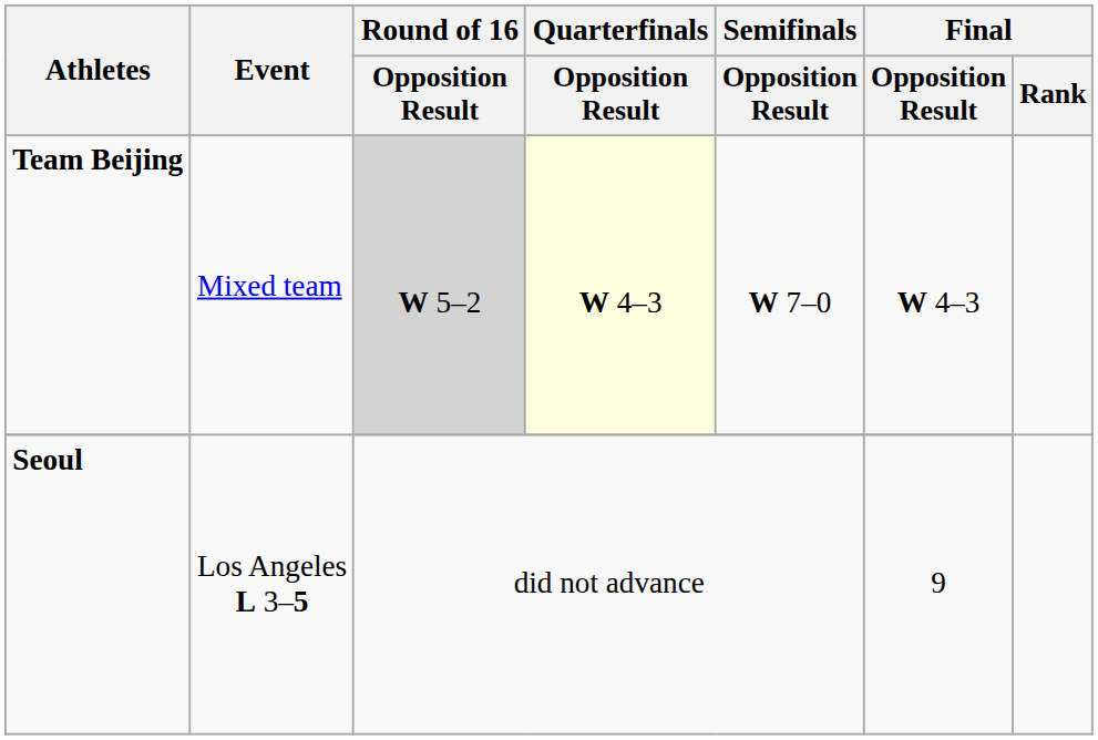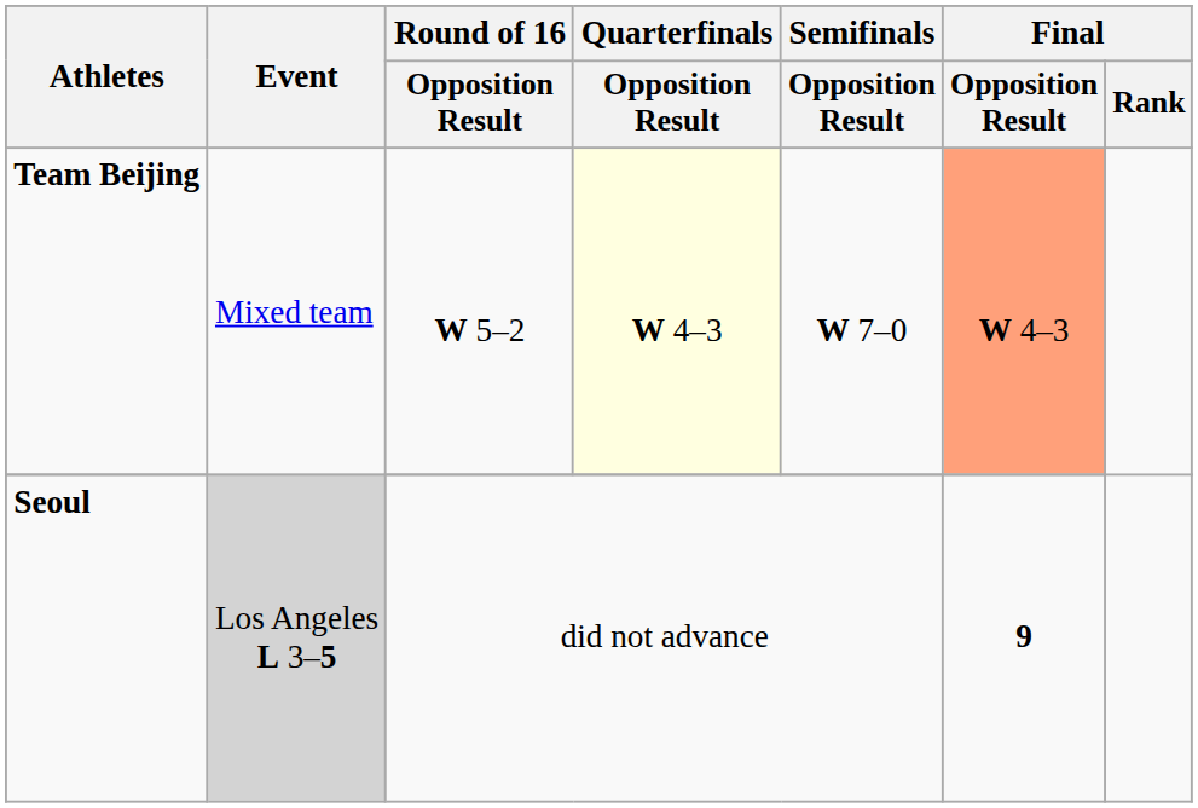Team Beijing | Round of 16 / Opposition Result: lightgrey background -> no background
Team Beijing | Final / Opposition Result: no background -> lightsalmon background
Seoul | Event: no background -> lightgrey background
Seoul | Final / Opposition Result: normal -> bold
